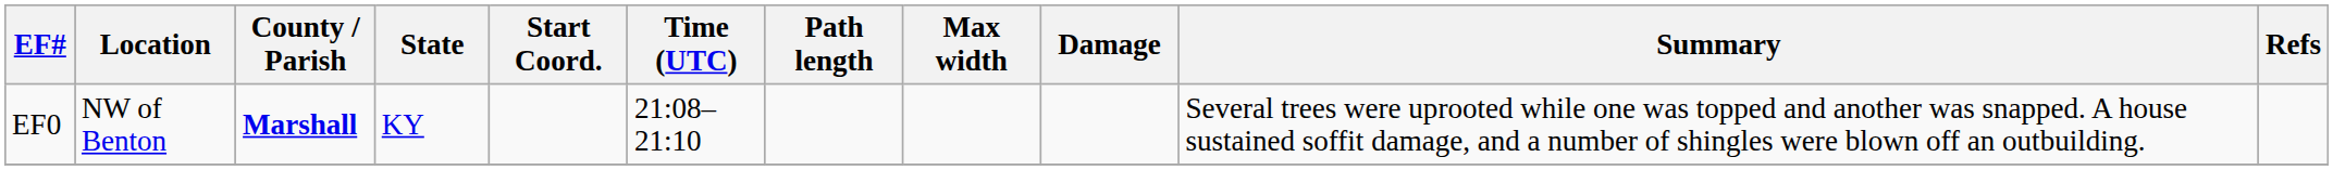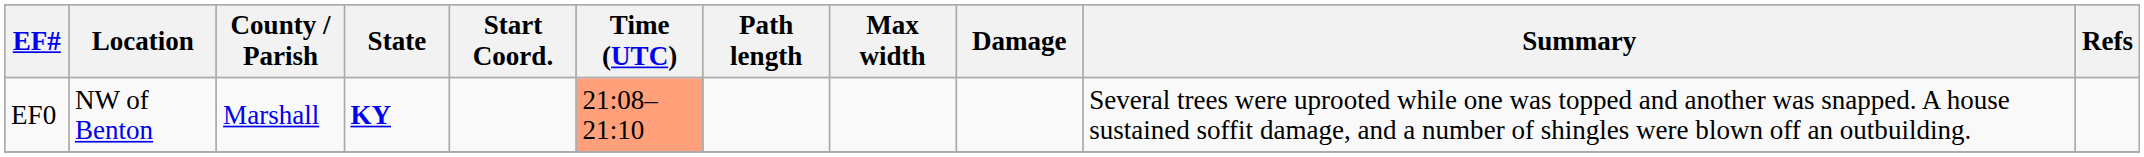EF0 | County / Parish: bold -> normal
EF0 | State: normal -> bold
EF0 | Time (UTC): no background -> lightsalmon background
